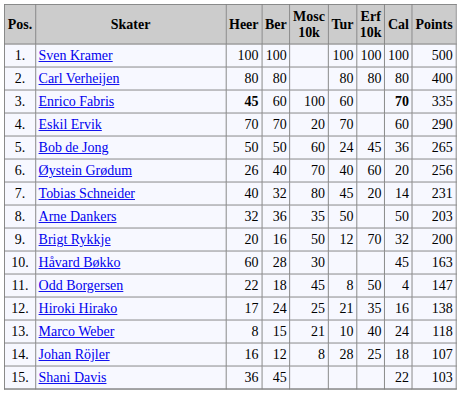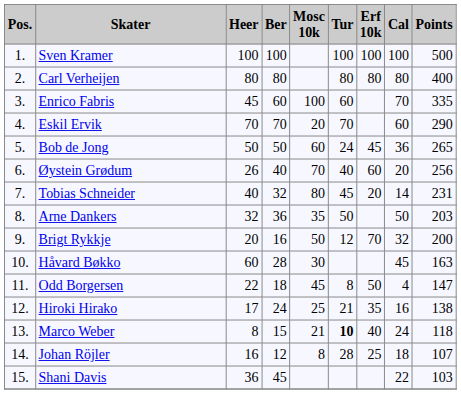Enrico Fabris | Heer: bold -> normal
Enrico Fabris | Cal: bold -> normal
Marco Weber | Tur: normal -> bold
